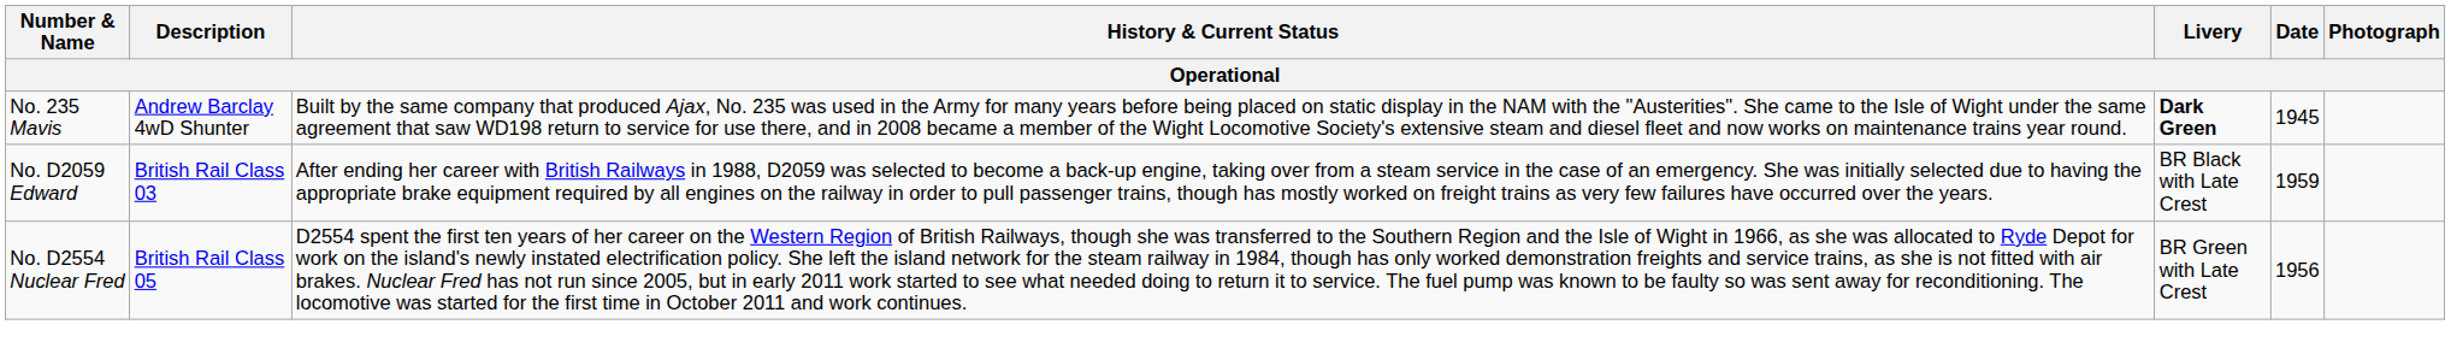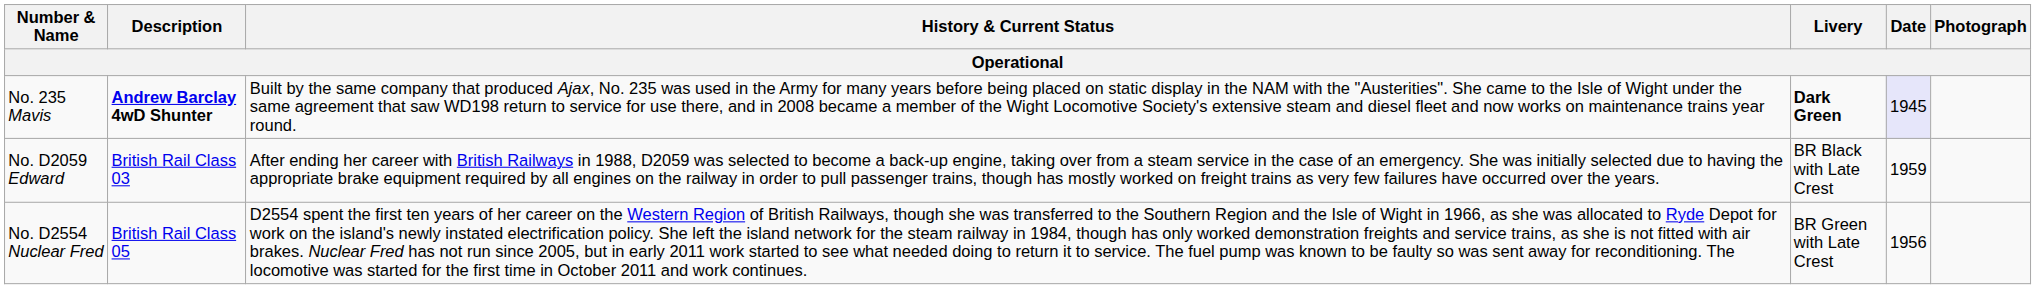No. 235 Mavis | Description: normal -> bold
No. 235 Mavis | Date: no background -> lavender background
